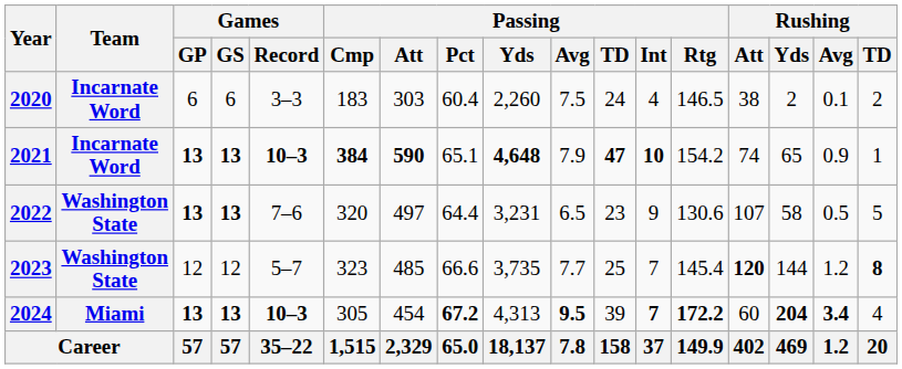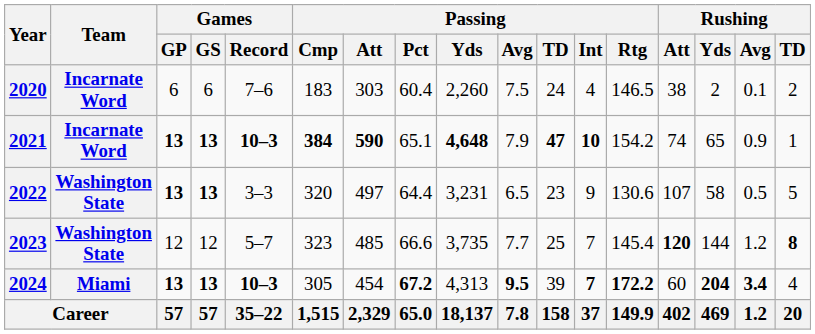2020 | Games / Record: 3–3 -> 7–6
2022 | Games / Record: 7–6 -> 3–3
